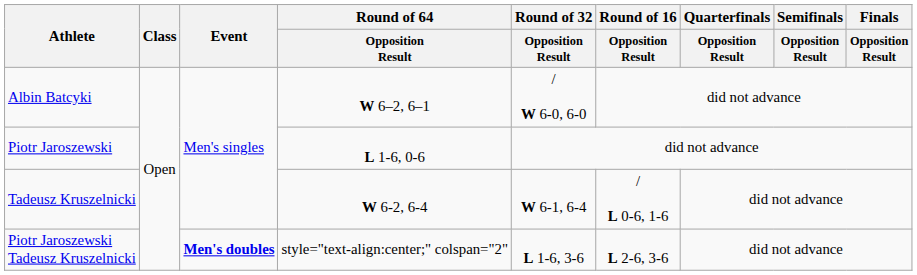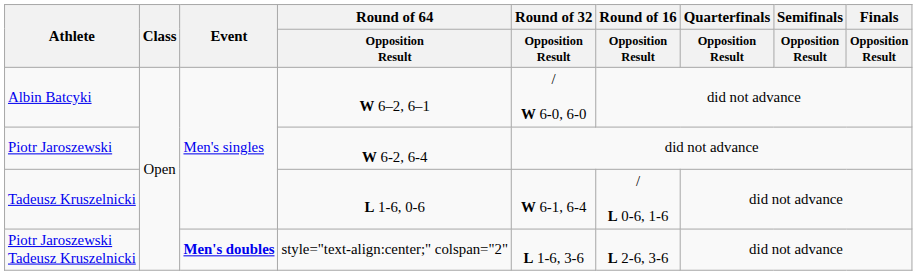Piotr Jaroszewski | Round of 64 / Opposition Result: L 1-6, 0-6 -> W 6-2, 6-4
Tadeusz Kruszelnicki | Round of 64 / Opposition Result: W 6-2, 6-4 -> L 1-6, 0-6
